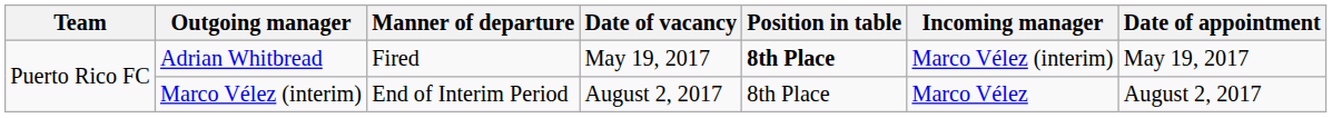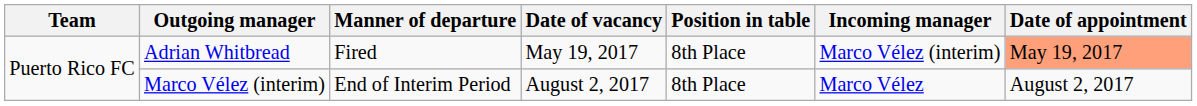Adrian Whitbread | Position in table: bold -> normal
Adrian Whitbread | Date of appointment: no background -> lightsalmon background
